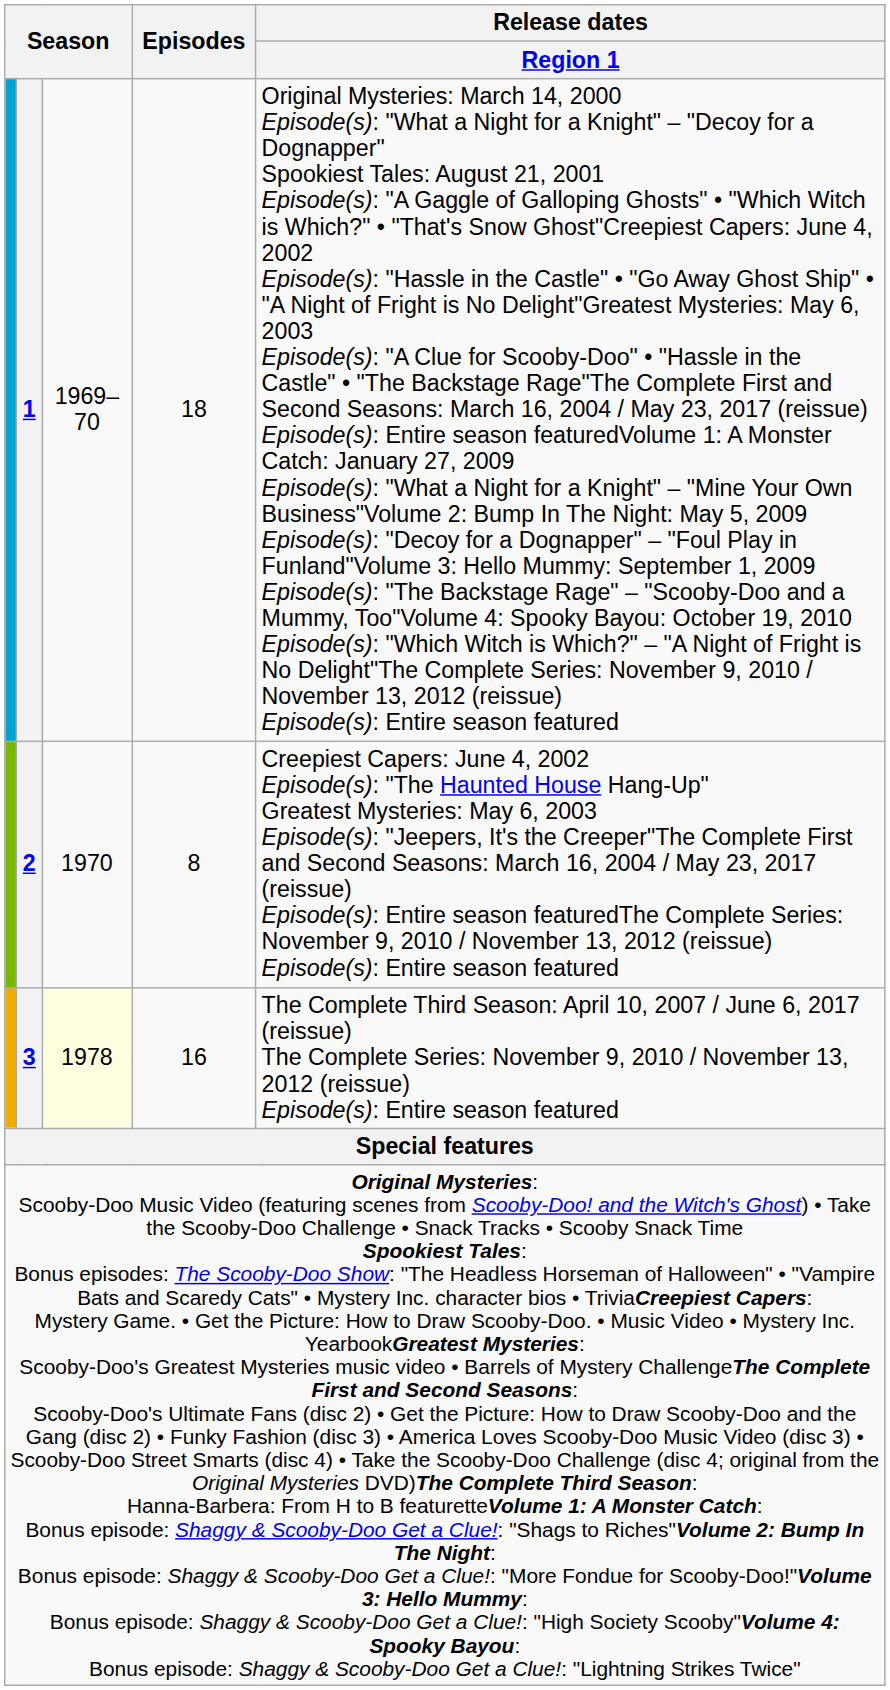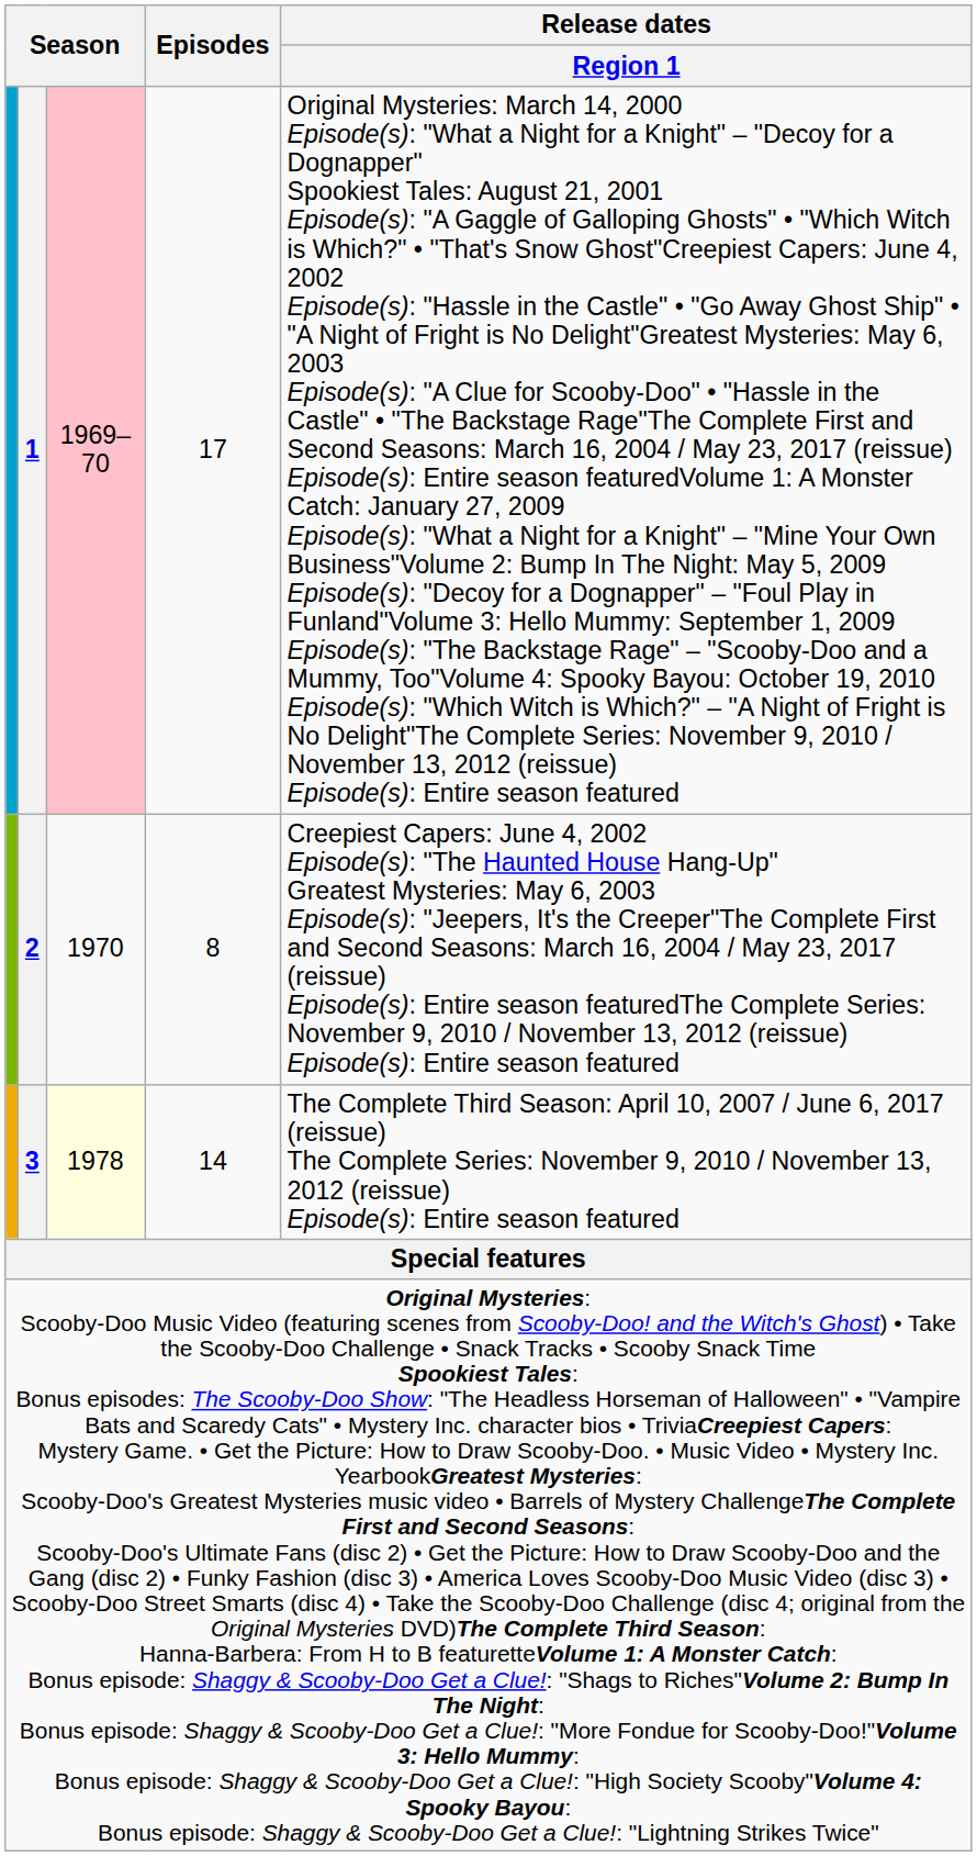1 | column 3: no background -> pink background
1 | Episodes: 18 -> 17
3 | Episodes: 16 -> 14
